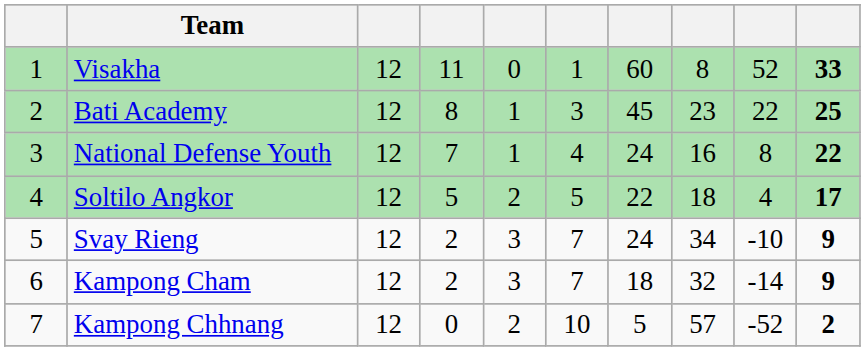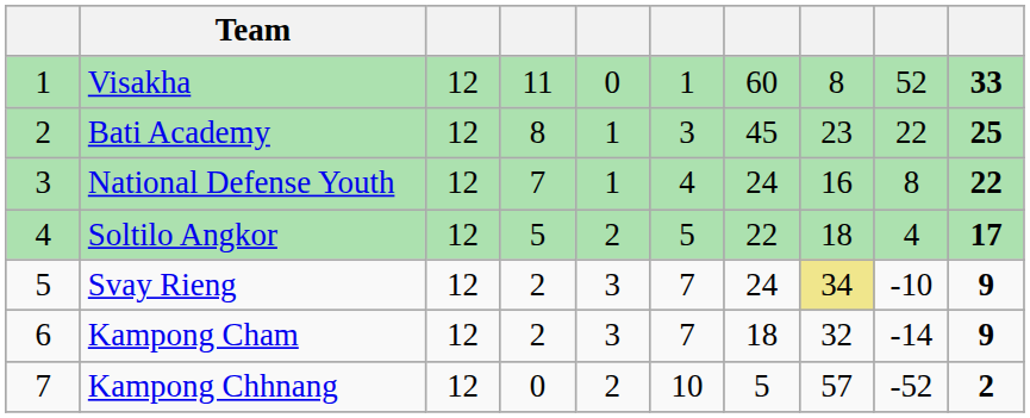Svay Rieng | column 8: no background -> khaki background
